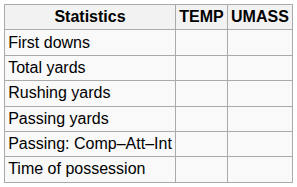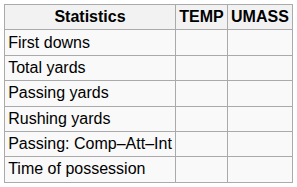rows swapped: Rushing yards <-> Passing yards
